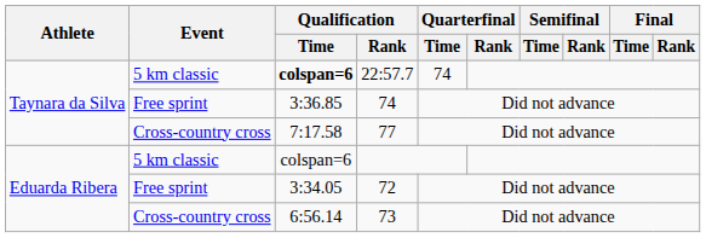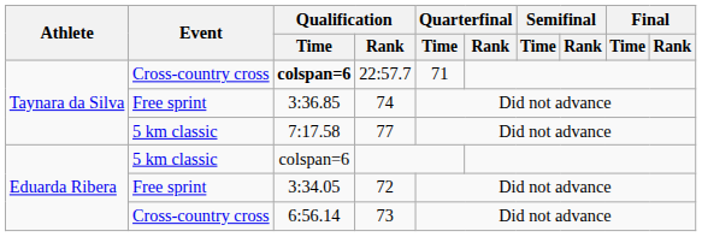22:57.7 | Event: 5 km classic -> Cross-country cross
22:57.7 | Quarterfinal / Time: 74 -> 71
77 | Event: Cross-country cross -> 5 km classic
